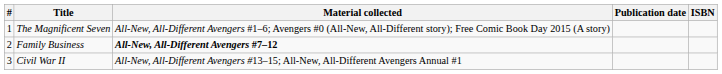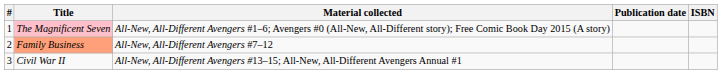row 2 | Title: no background -> pink background
row 3 | Title: no background -> lightsalmon background
row 3 | Material collected: bold -> normal
